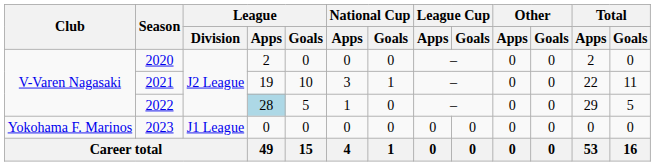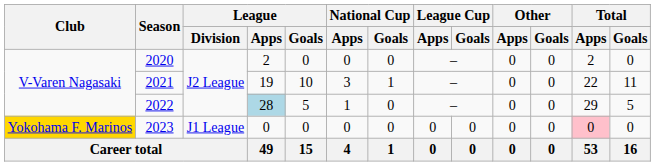2023 | Club: no background -> gold background
2023 | Total / Apps: no background -> pink background
